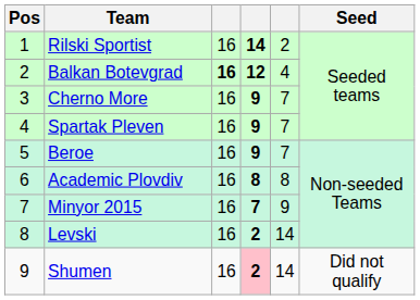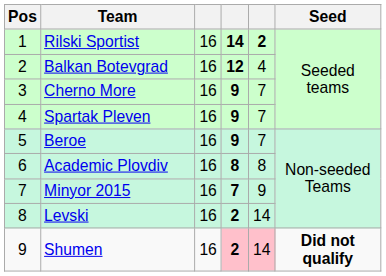Rilski Sportist | column 5: normal -> bold
Balkan Botevgrad | column 3: bold -> normal
Shumen | column 5: no background -> pink background
Shumen | Seed: normal -> bold
